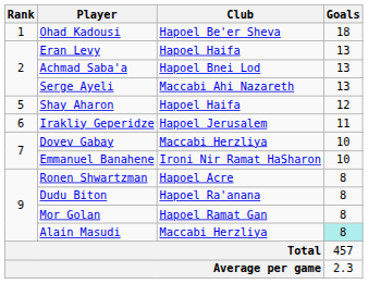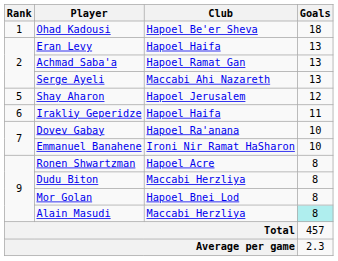Achmad Saba'a | Club: Hapoel Bnei Lod -> Hapoel Ramat Gan
Shay Aharon | Club: Hapoel Haifa -> Hapoel Jerusalem
Irakliy Geperidze | Club: Hapoel Jerusalem -> Hapoel Haifa
Dovev Gabay | Club: Maccabi Herzliya -> Hapoel Ra'anana
Dudu Biton | Club: Hapoel Ra'anana -> Maccabi Herzliya
Mor Golan | Club: Hapoel Ramat Gan -> Hapoel Bnei Lod
